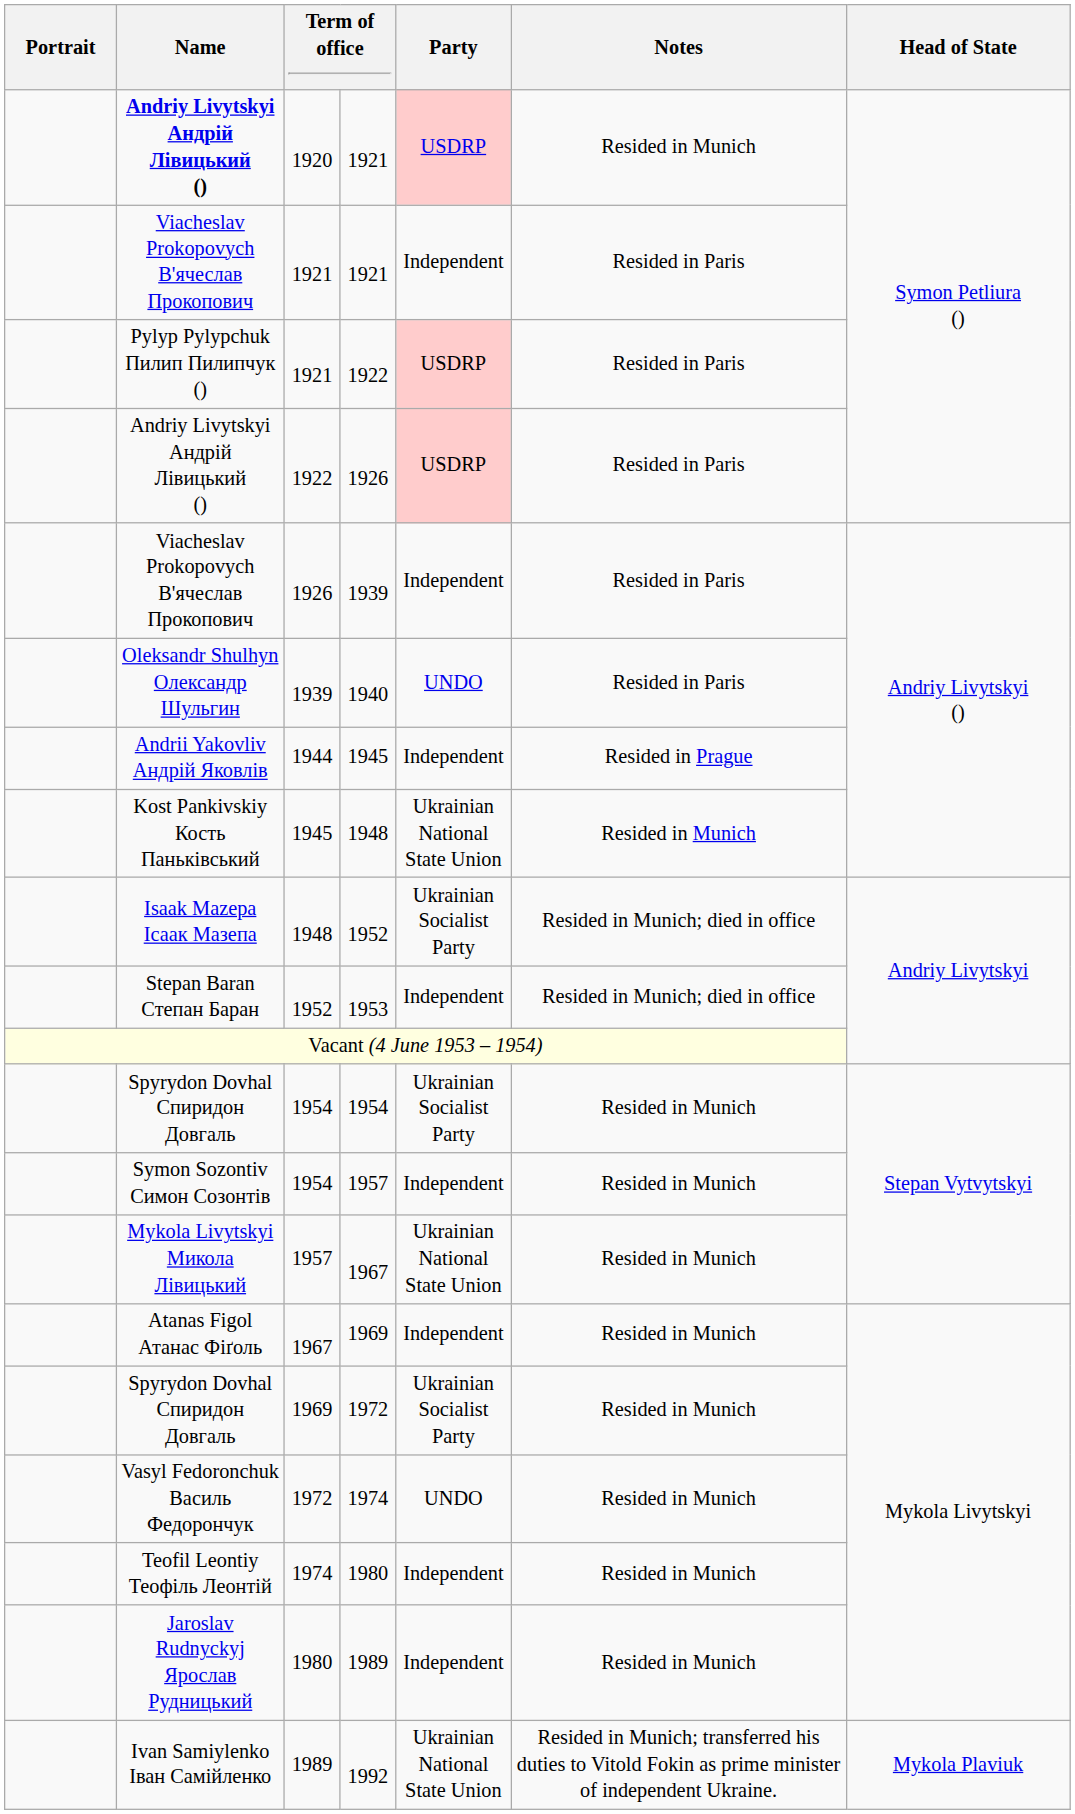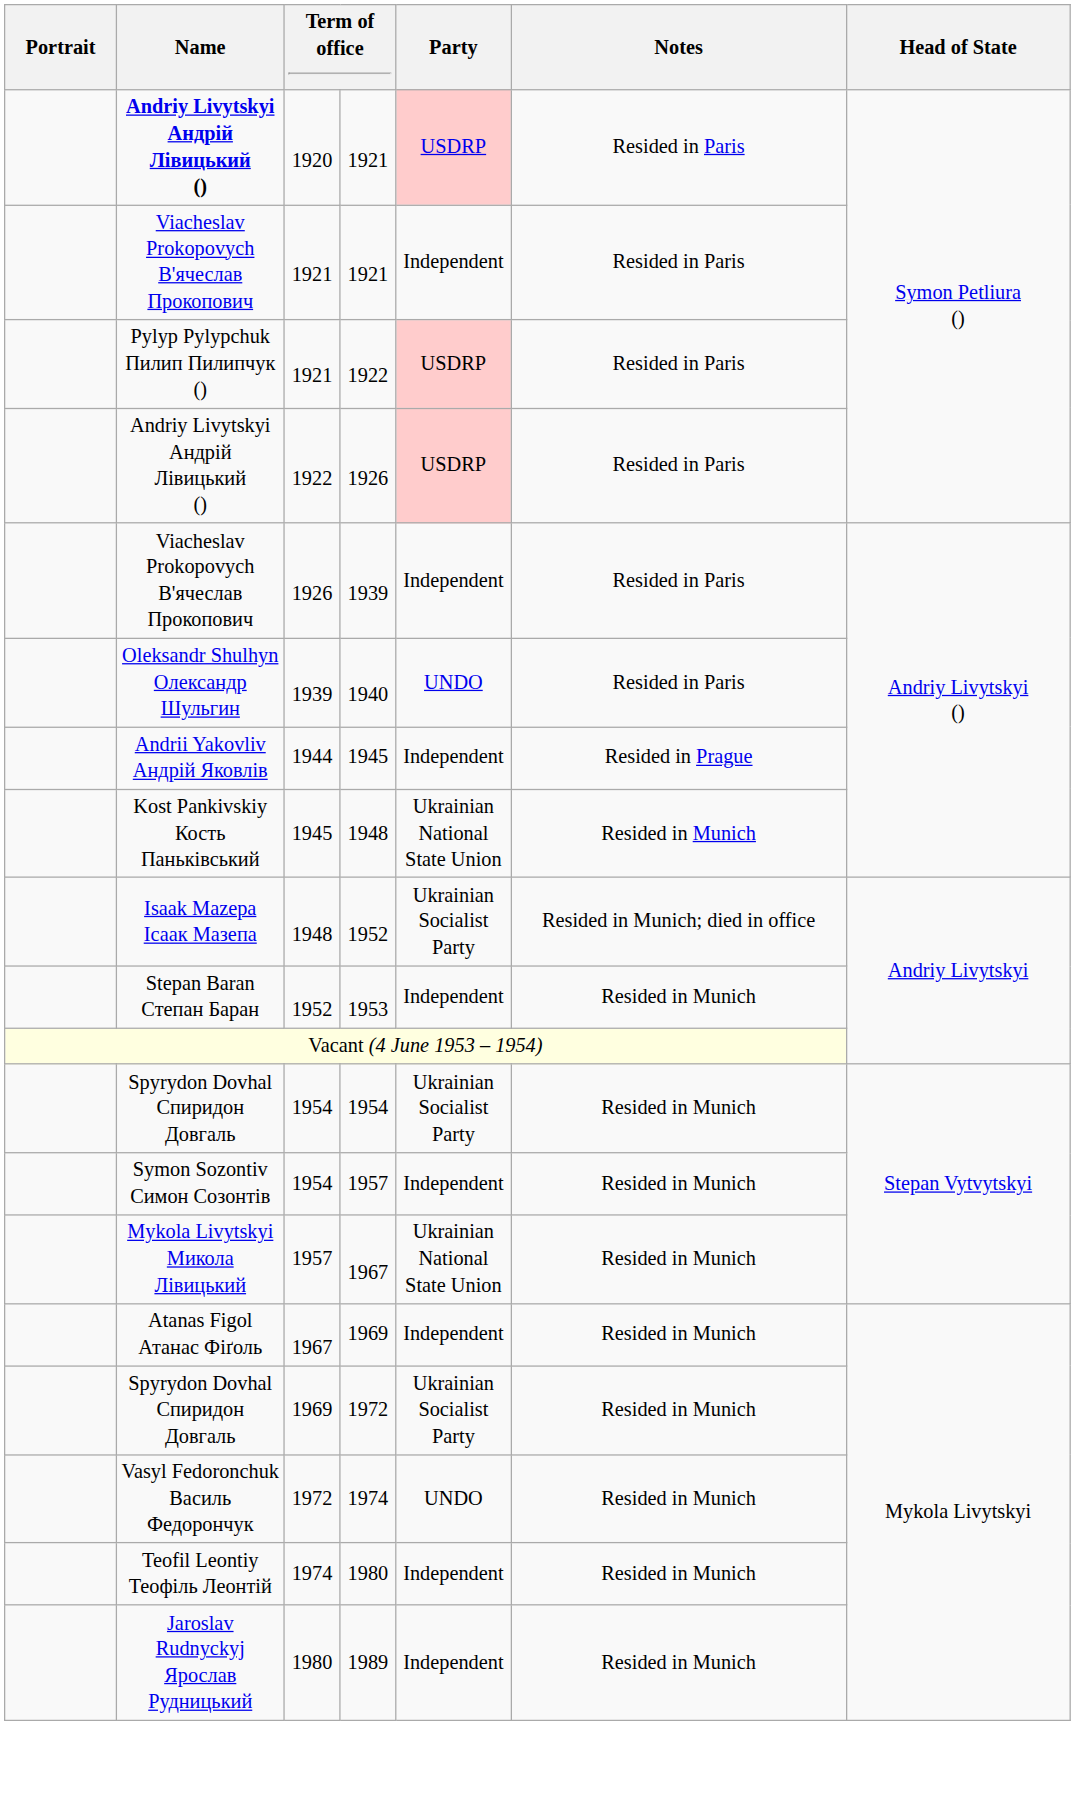1920 / 1921 | Notes: Resided in Munich -> Resided in Paris
1953 | Notes: Resided in Munich; died in office -> Resided in Munich
- row: Ivan Samiylenko Іван Самійленко | 1989 | 1992 | Ukrainian National State Union | Resided in Munich; transferred his duties to Vitold Fokin as prime minister of independent Ukraine. | Mykola Plaviuk
